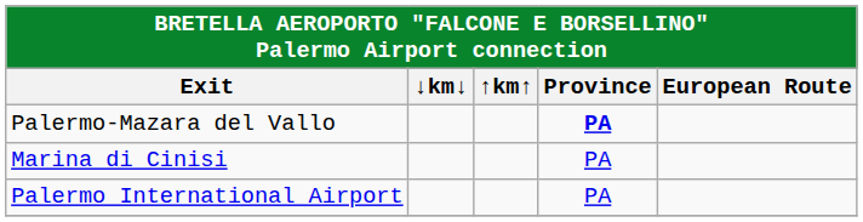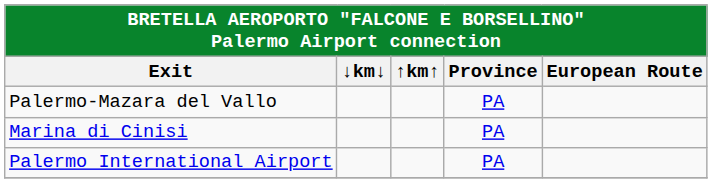Palermo-Mazara del Vallo | Province: bold -> normal
